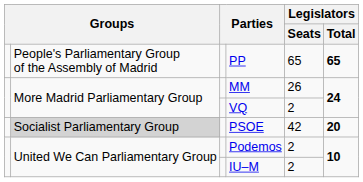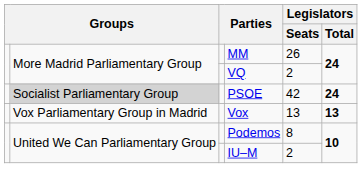- row: People's Parliamentary Group of the Assembly of Madrid | PP | 65 | 65
PSOE | Legislators / Total: 20 -> 24
+ row: Vox Parliamentary Group in Madrid | Vox | 13 | 13
Podemos | Legislators / Seats: 2 -> 8
